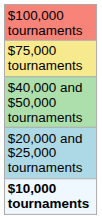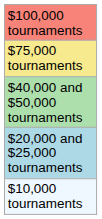row 5 | column 1: bold -> normal
